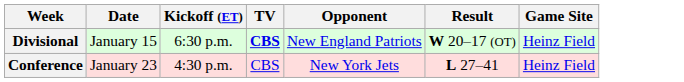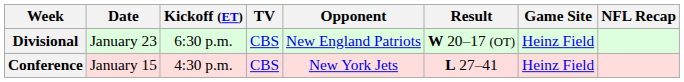+ column: NFL Recap
Divisional | Date: January 15 -> January 23
Divisional | TV: bold -> normal
Conference | Date: January 23 -> January 15
